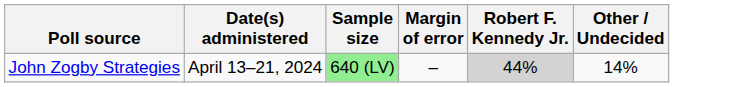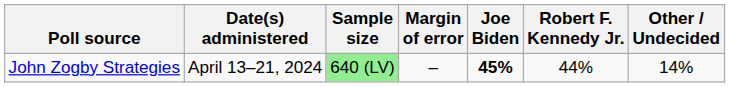+ column: Joe Biden | 45%
John Zogby Strategies | Robert F. Kennedy Jr.: lightgrey background -> no background
